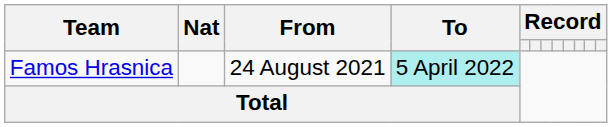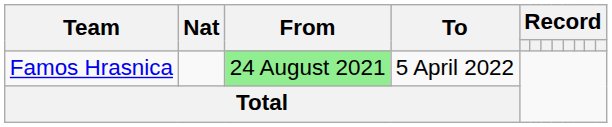Famos Hrasnica | From: no background -> lightgreen background
Famos Hrasnica | To: paleturquoise background -> no background
